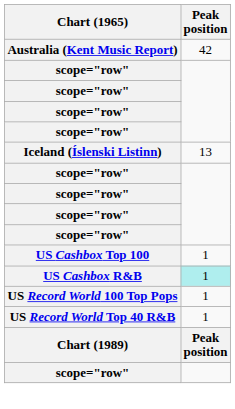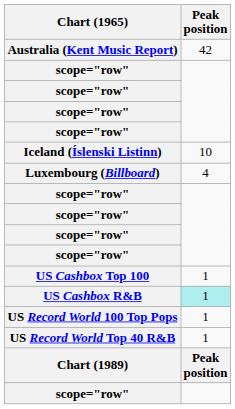Iceland (Íslenski Listinn) | Peak position: 13 -> 10
+ row: Luxembourg (Billboard) | 4
